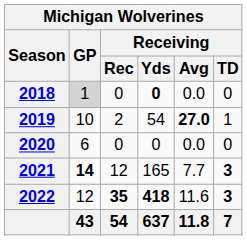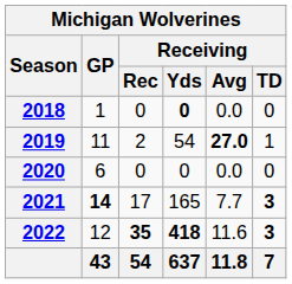2018 | GP: lightgrey background -> no background
2019 | GP: 10 -> 11
2021 | Receiving / Rec: 12 -> 17
